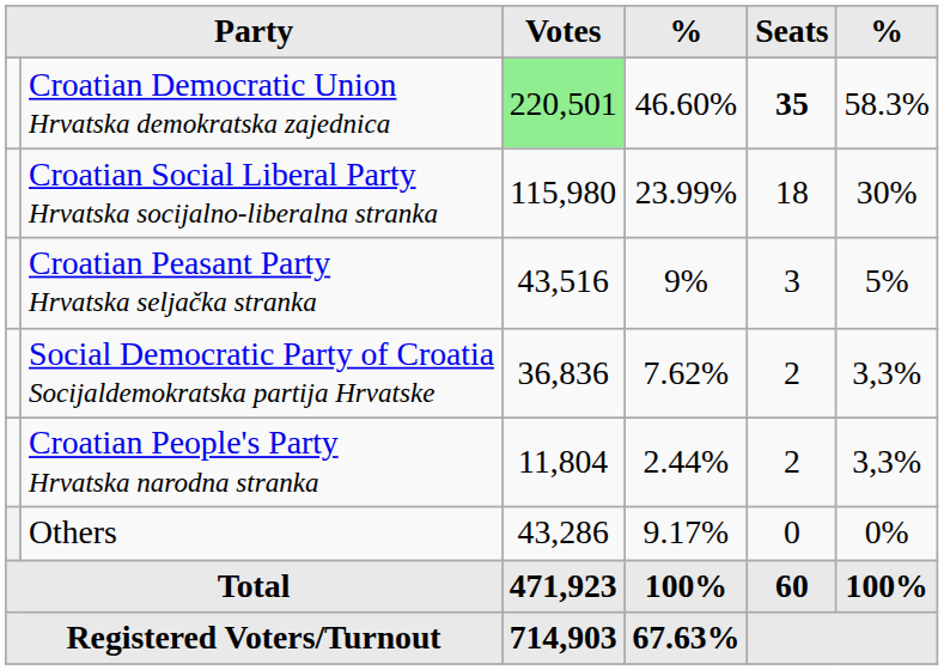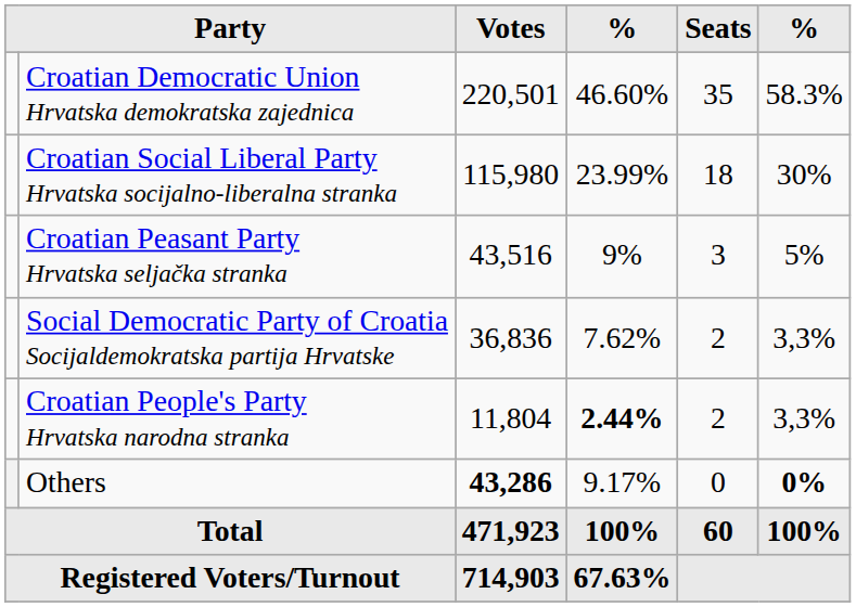Croatian Democratic Union Hrvatska demokratska zajednica | Votes: lightgreen background -> no background
Croatian Democratic Union Hrvatska demokratska zajednica | Seats: bold -> normal
Croatian People's Party Hrvatska narodna stranka | column 4: normal -> bold
Others | Votes: normal -> bold
Others | column 6: normal -> bold
